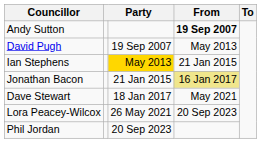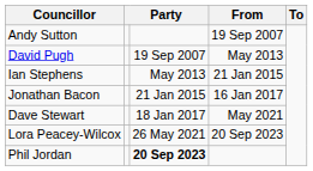Andy Sutton | From: bold -> normal
Ian Stephens | column 3: gold background -> no background
Jonathan Bacon | From: khaki background -> no background
Phil Jordan | column 3: normal -> bold
